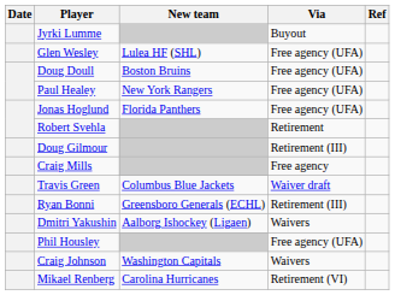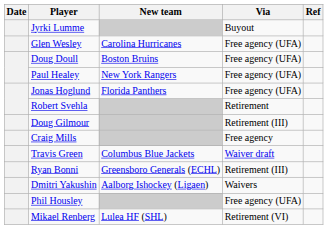Glen Wesley | New team: Lulea HF (SHL) -> Carolina Hurricanes
- row: Craig Johnson | Washington Capitals | Waivers
Mikael Renberg | New team: Carolina Hurricanes -> Lulea HF (SHL)
